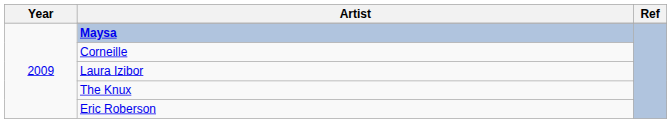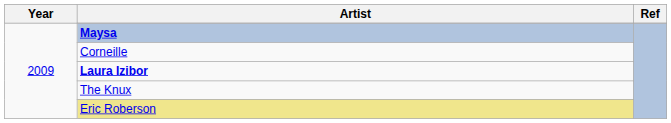Laura Izibor | Artist: normal -> bold
Eric Roberson | Artist: no background -> khaki background
